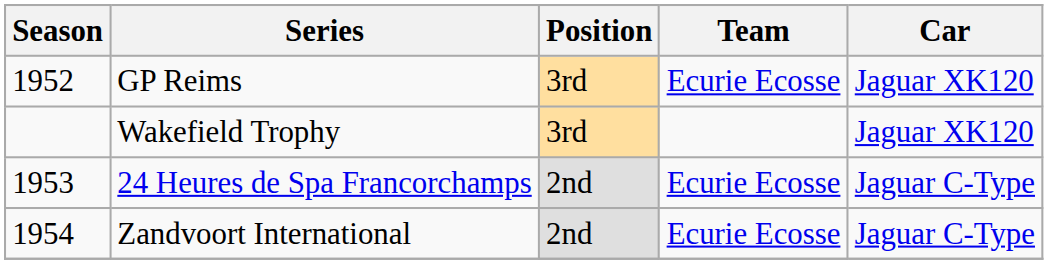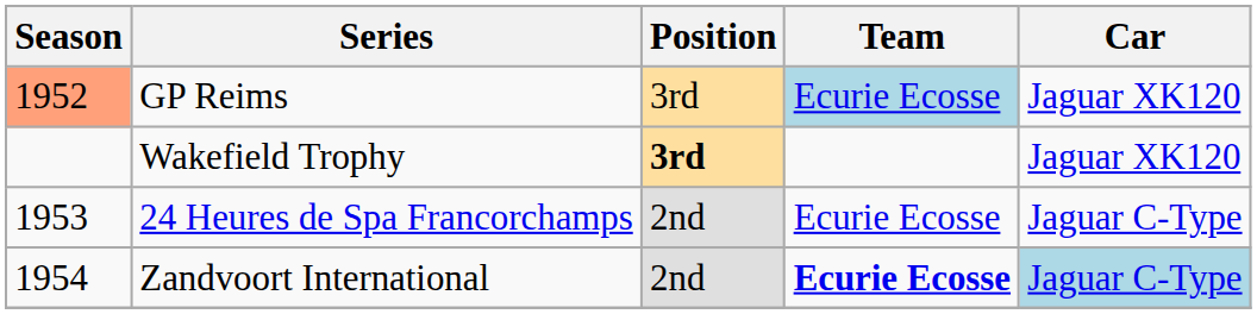GP Reims | Season: no background -> lightsalmon background
GP Reims | Team: no background -> lightblue background
Wakefield Trophy | Position: normal -> bold
Zandvoort International | Team: normal -> bold
Zandvoort International | Car: no background -> lightblue background
